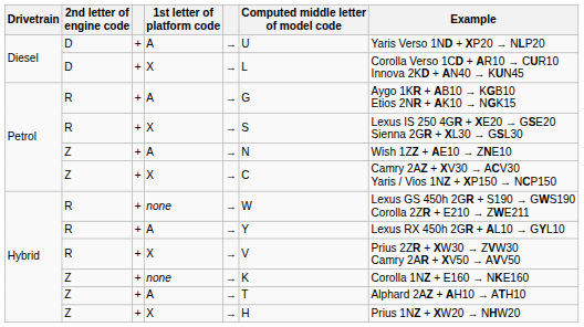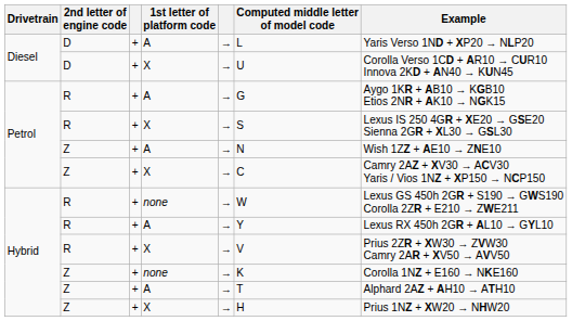Diesel / A | Computed middle letter of model code: U -> L
Diesel / X | Computed middle letter of model code: L -> U
